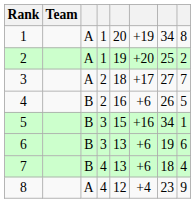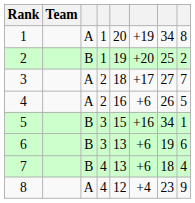row 3 | column 3: A -> B
row 5 | column 3: B -> A
